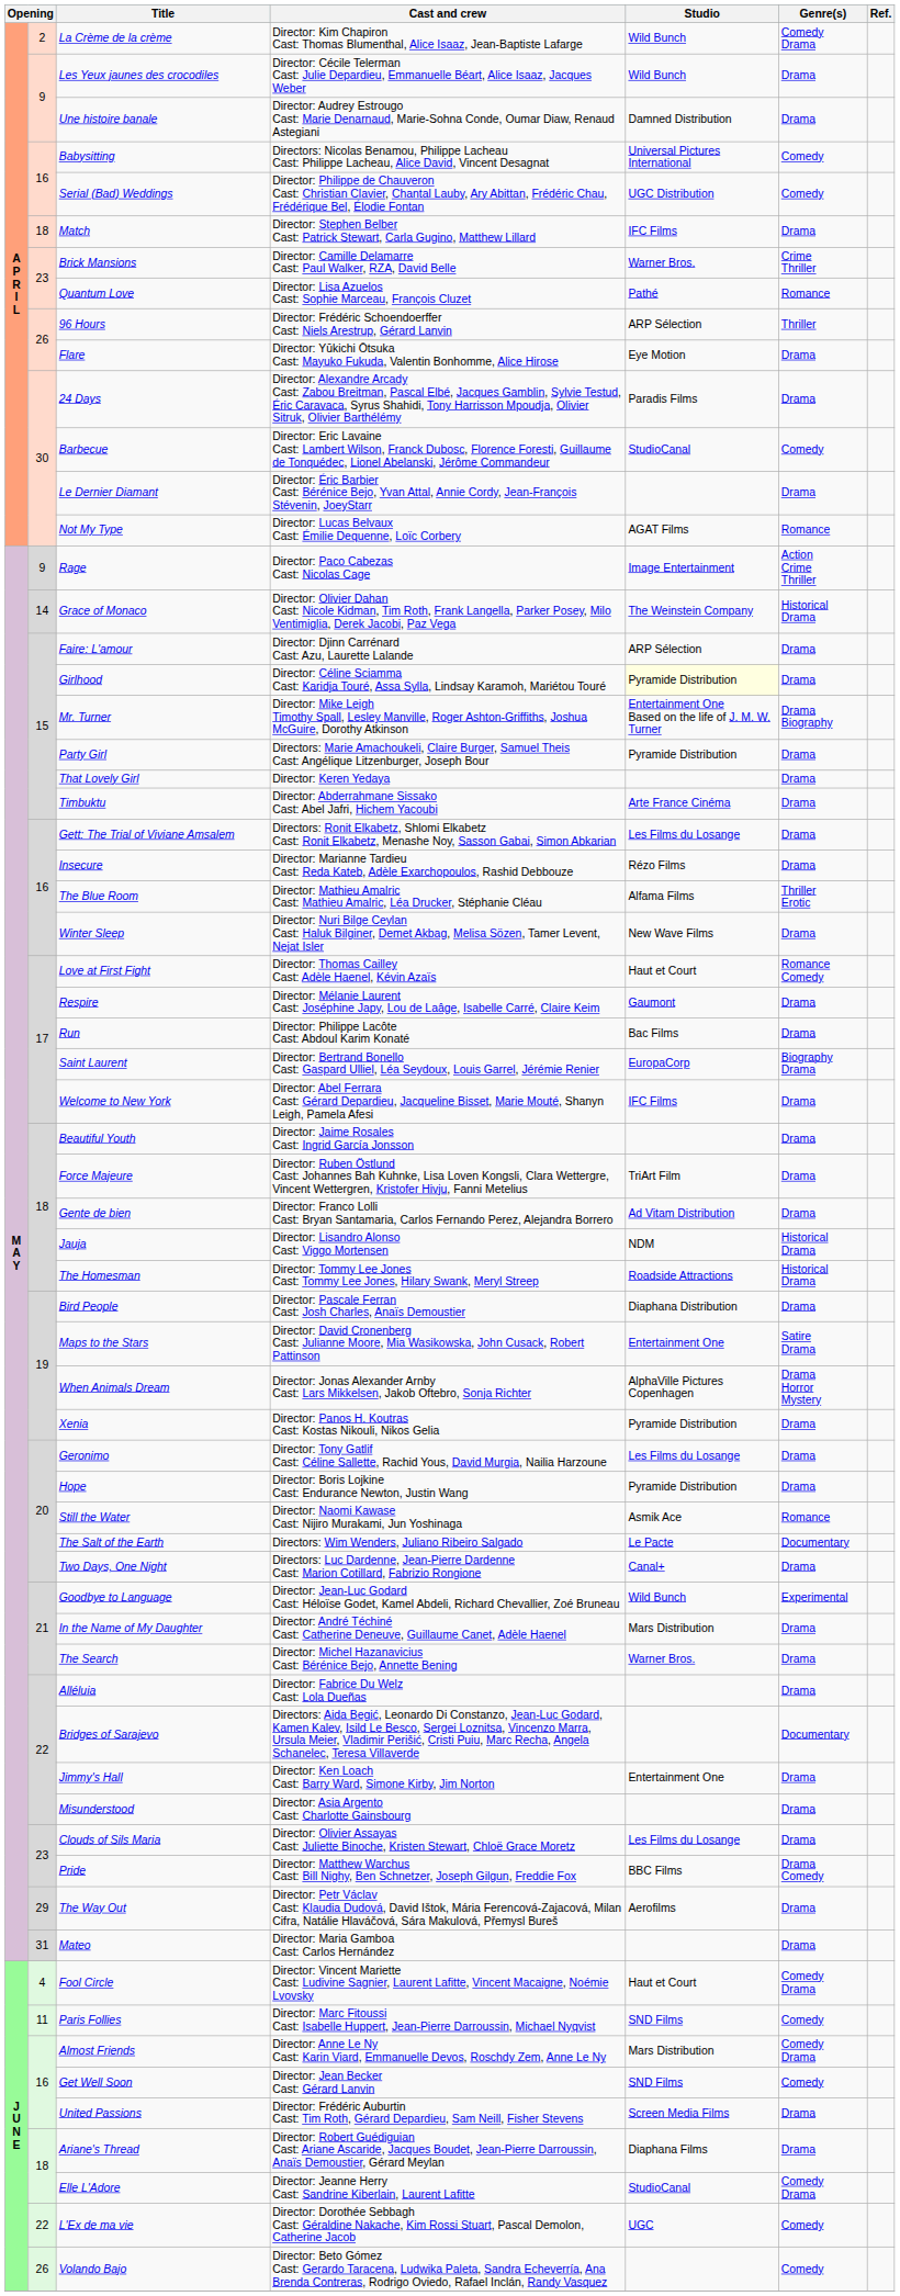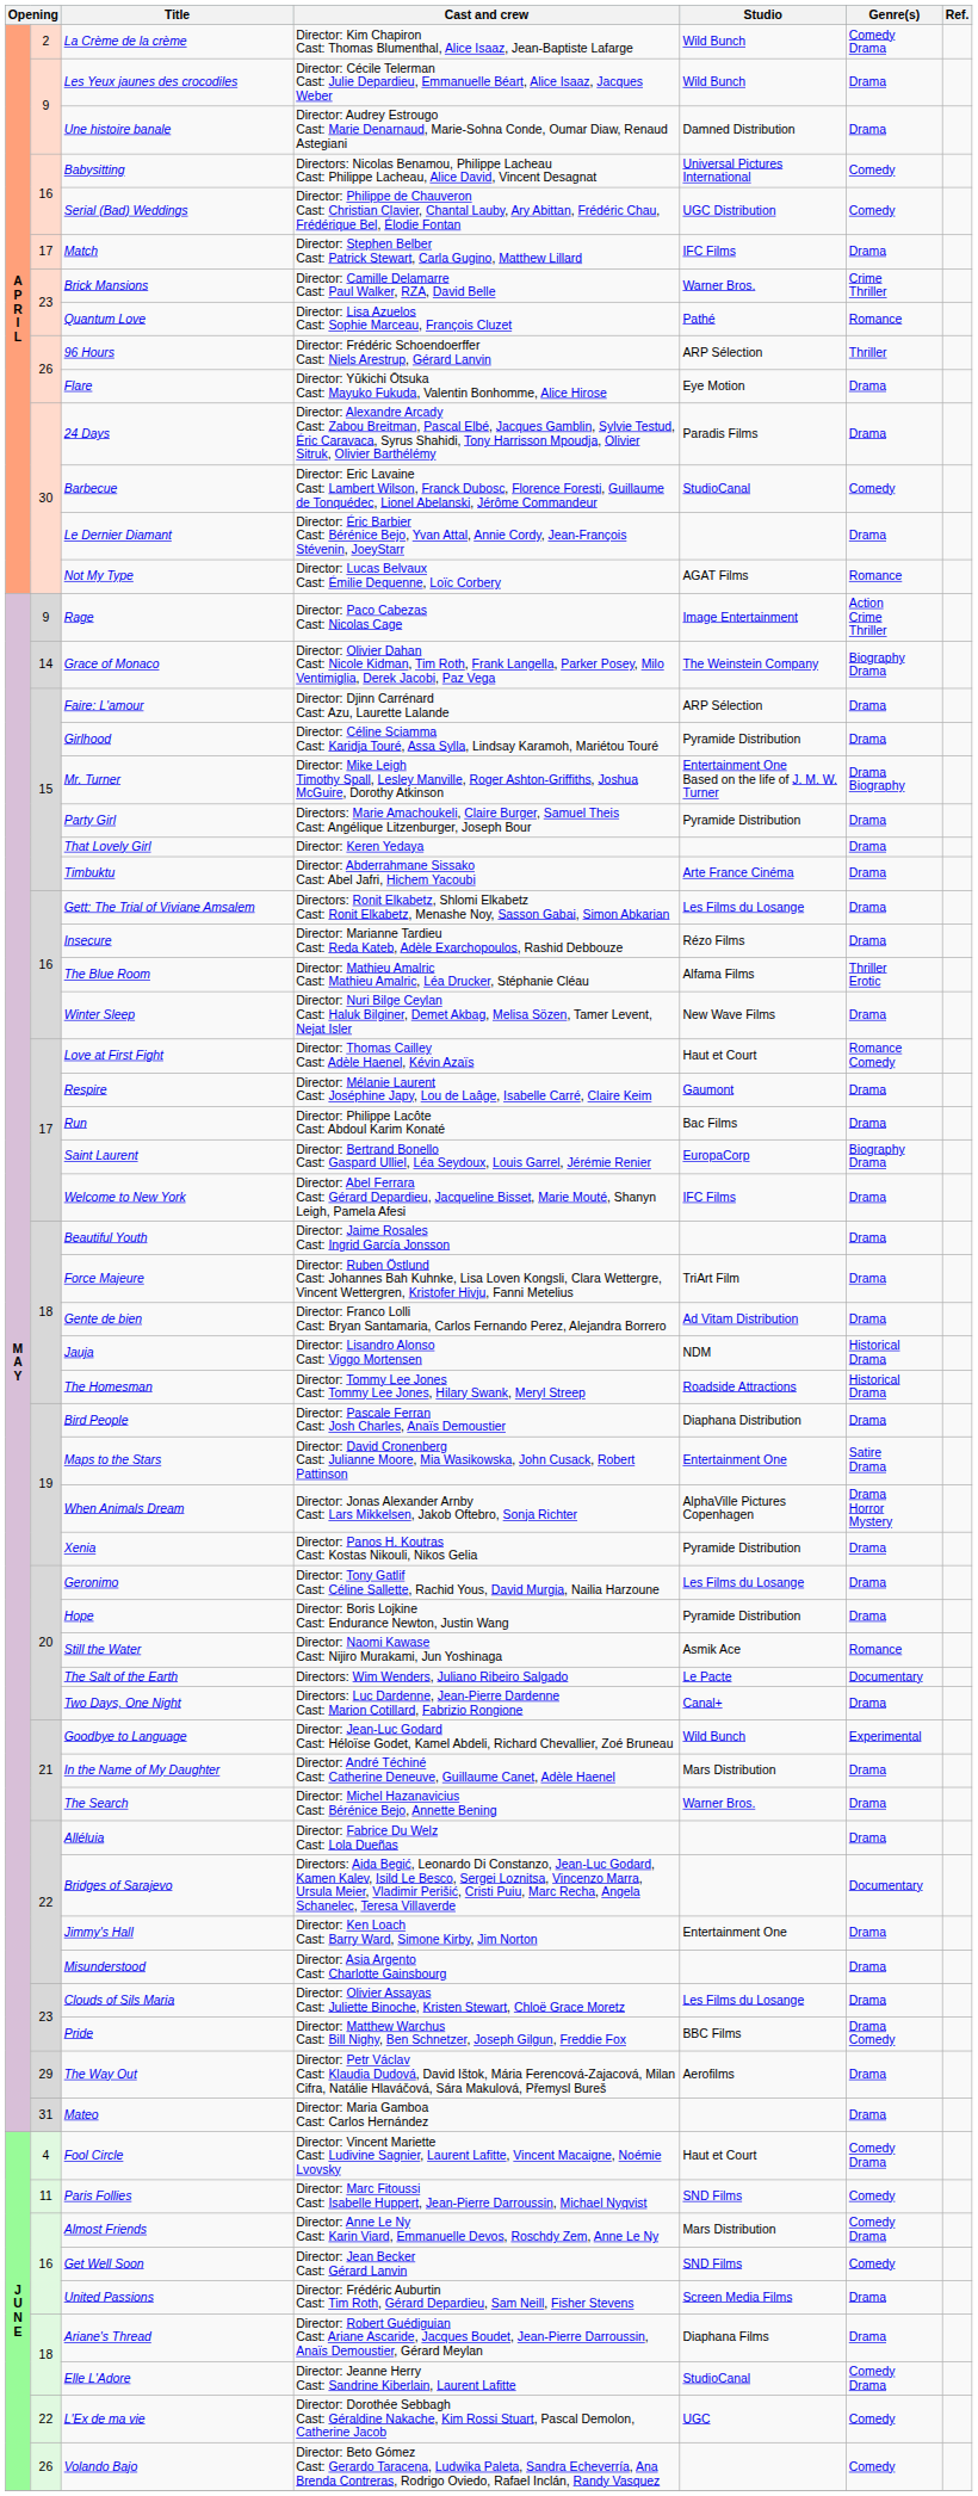Match | column 2: 18 -> 17
Grace of Monaco | Genre(s): Historical Drama -> Biography Drama
Girlhood | Studio: lightyellow background -> no background
